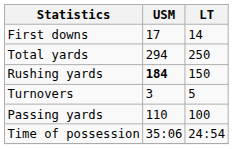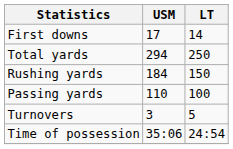Rushing yards | USM: bold -> normal
rows swapped: Passing yards <-> Turnovers
